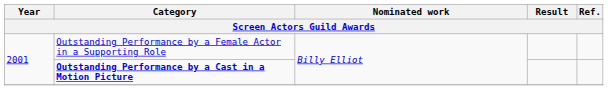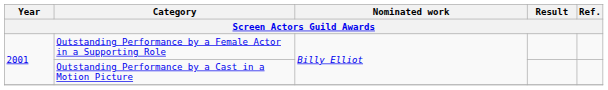Outstanding Performance by a Cast in a Motion Picture | Category: bold -> normal
